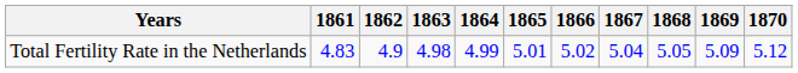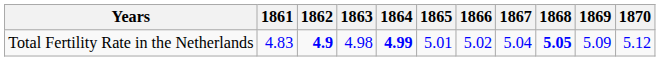row 2 | 1862: normal -> bold
row 2 | 1864: normal -> bold
row 2 | 1868: normal -> bold
